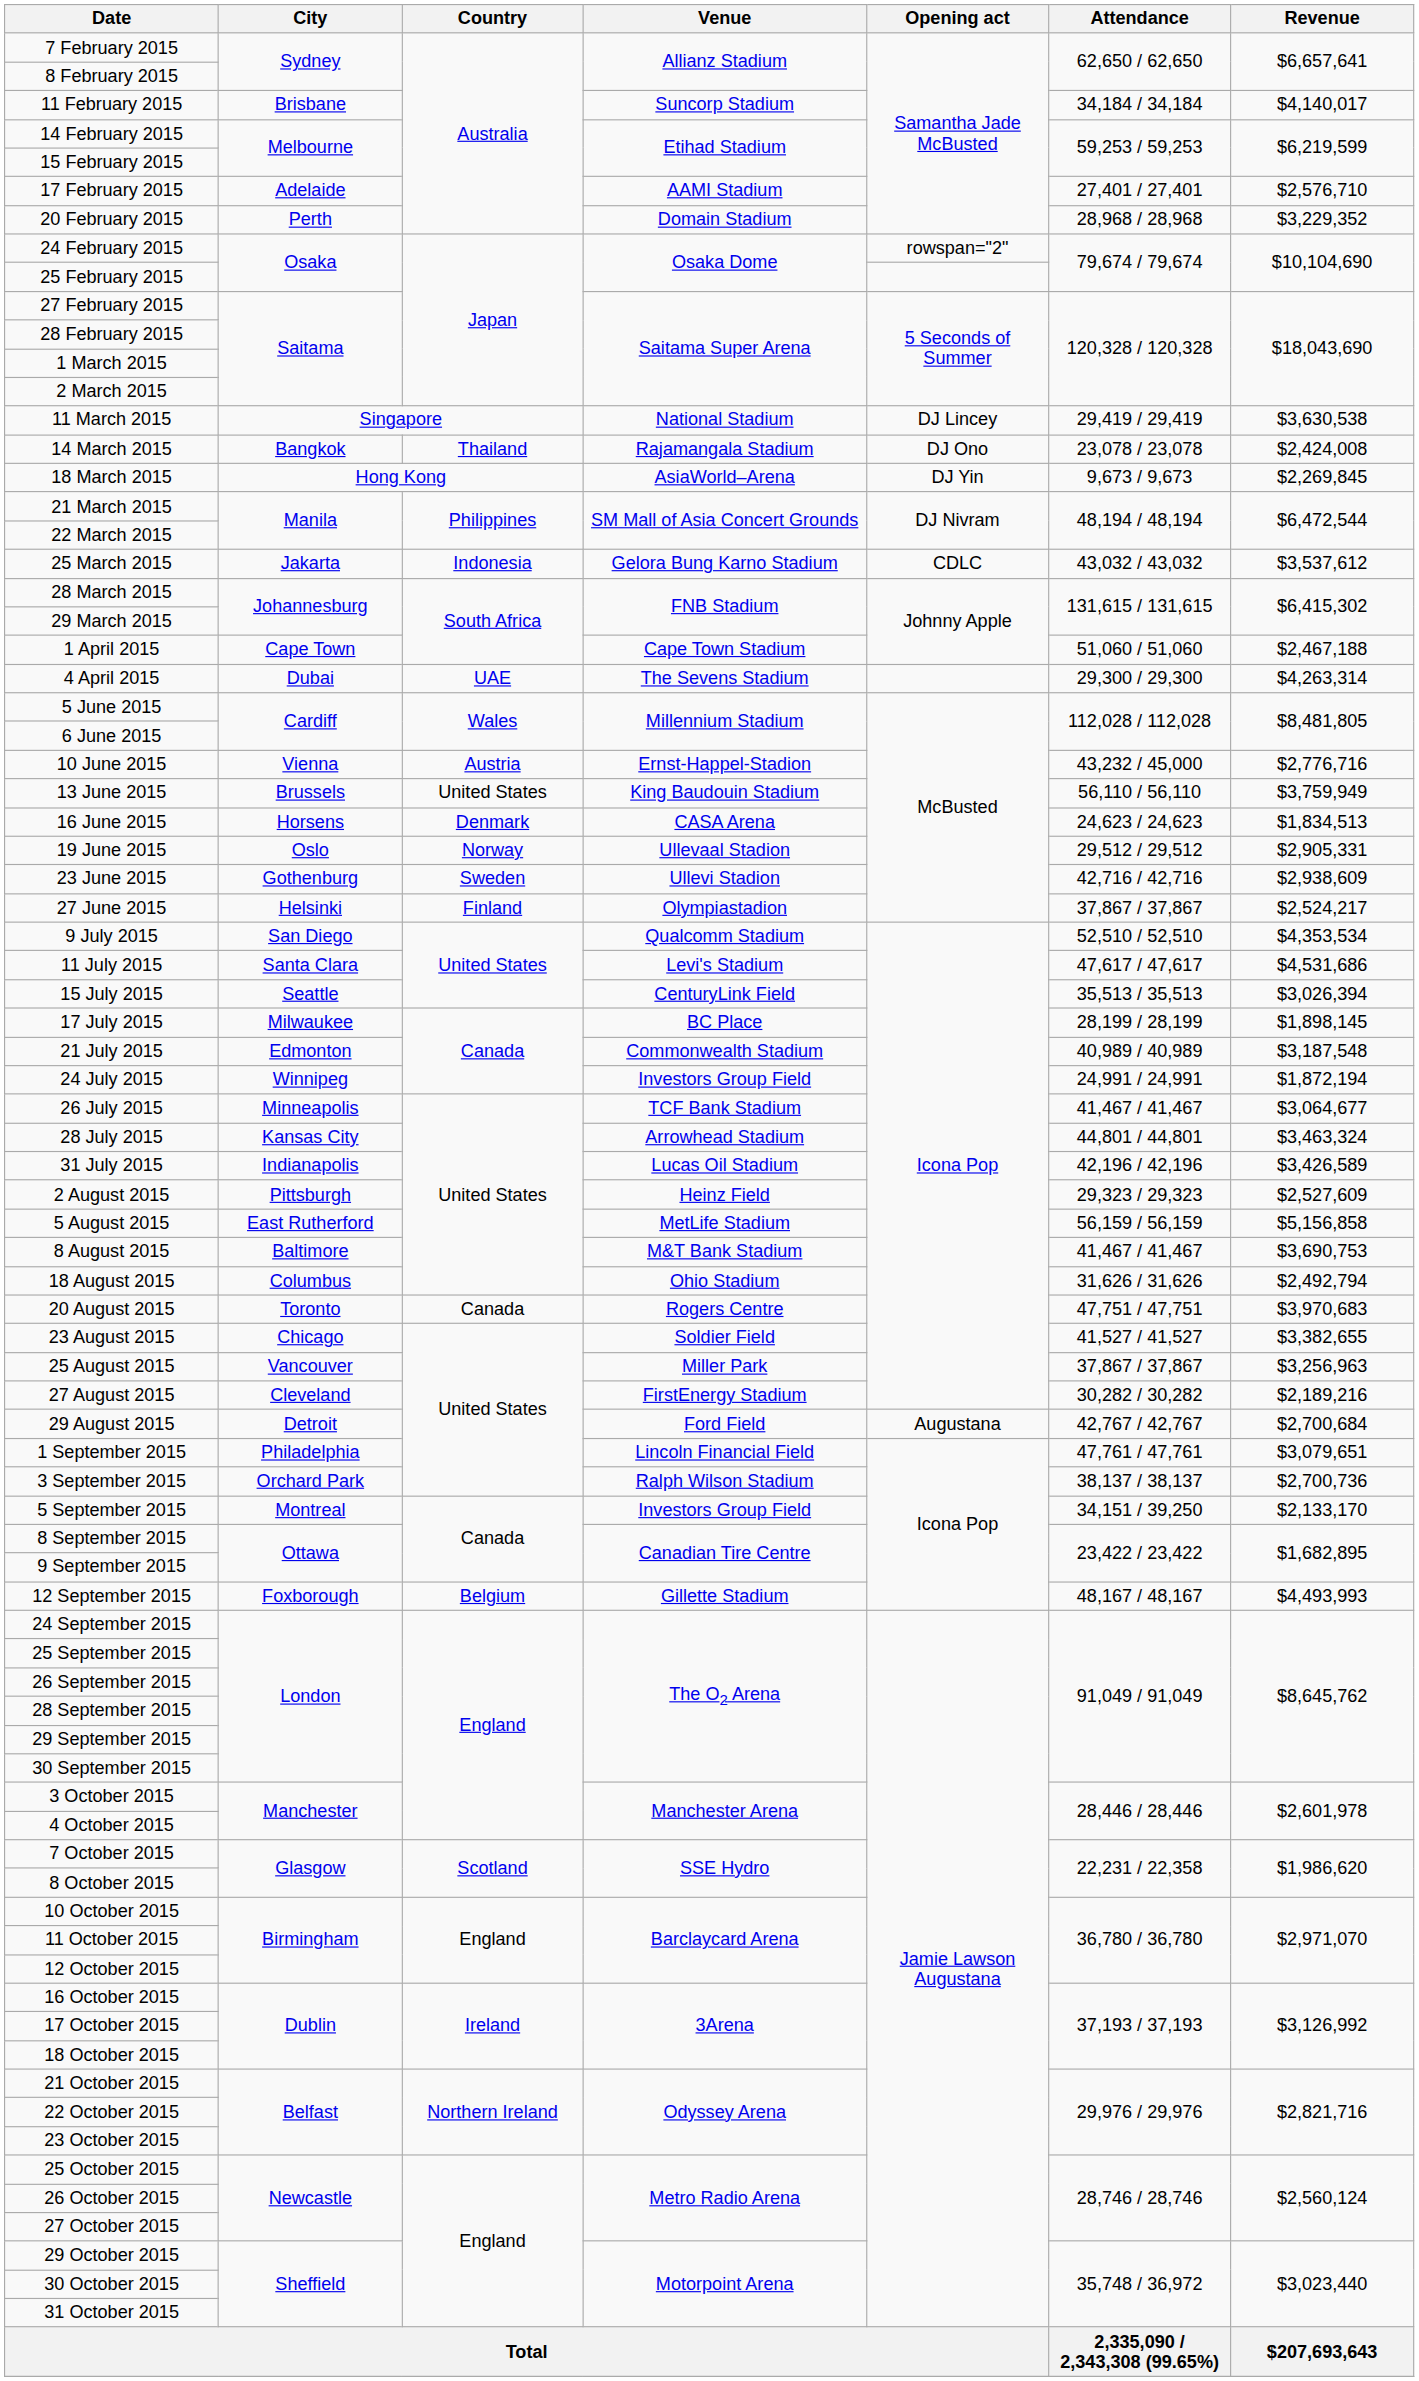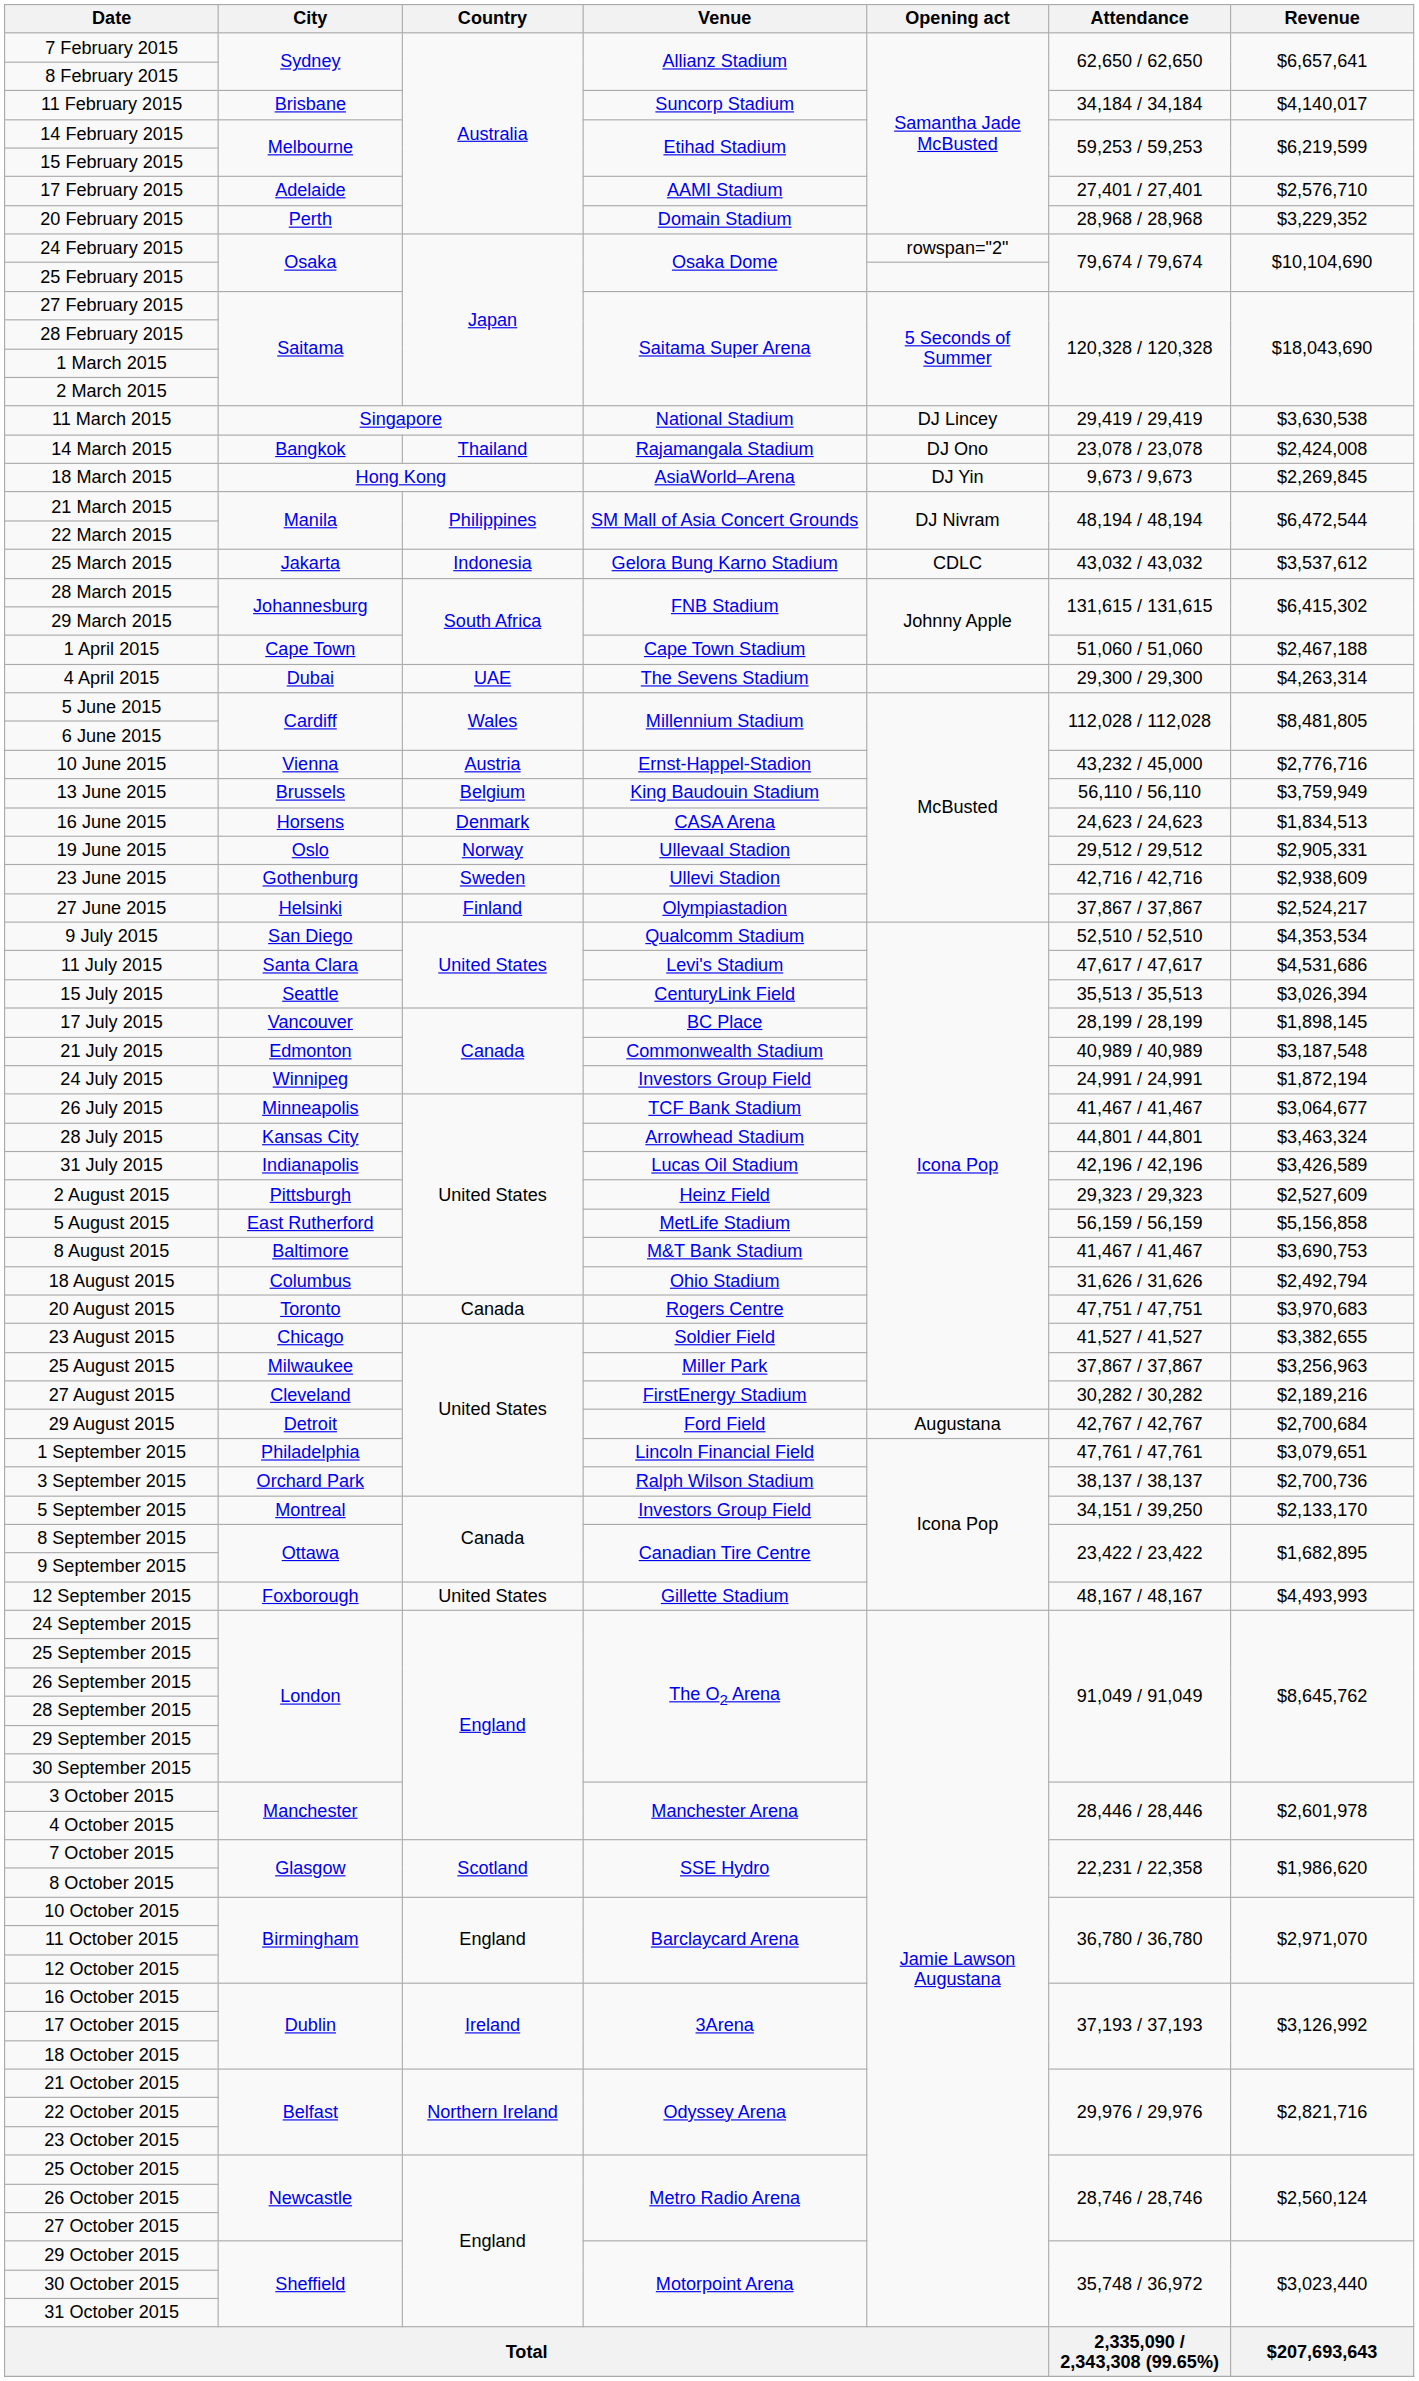13 June 2015 | Country: United States -> Belgium
17 July 2015 | City: Milwaukee -> Vancouver
25 August 2015 | City: Vancouver -> Milwaukee
12 September 2015 | Country: Belgium -> United States
